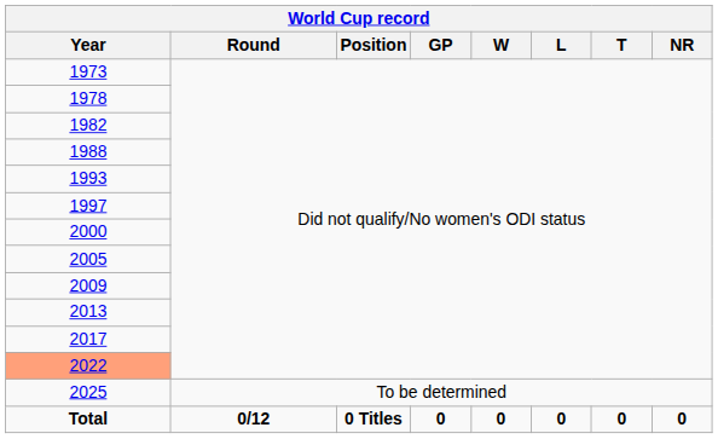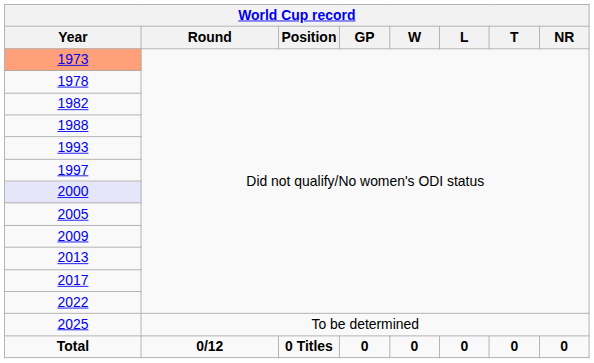1973 | World Cup record / Year: no background -> lightsalmon background
2000 | World Cup record / Year: no background -> lavender background
2022 | World Cup record / Year: lightsalmon background -> no background
